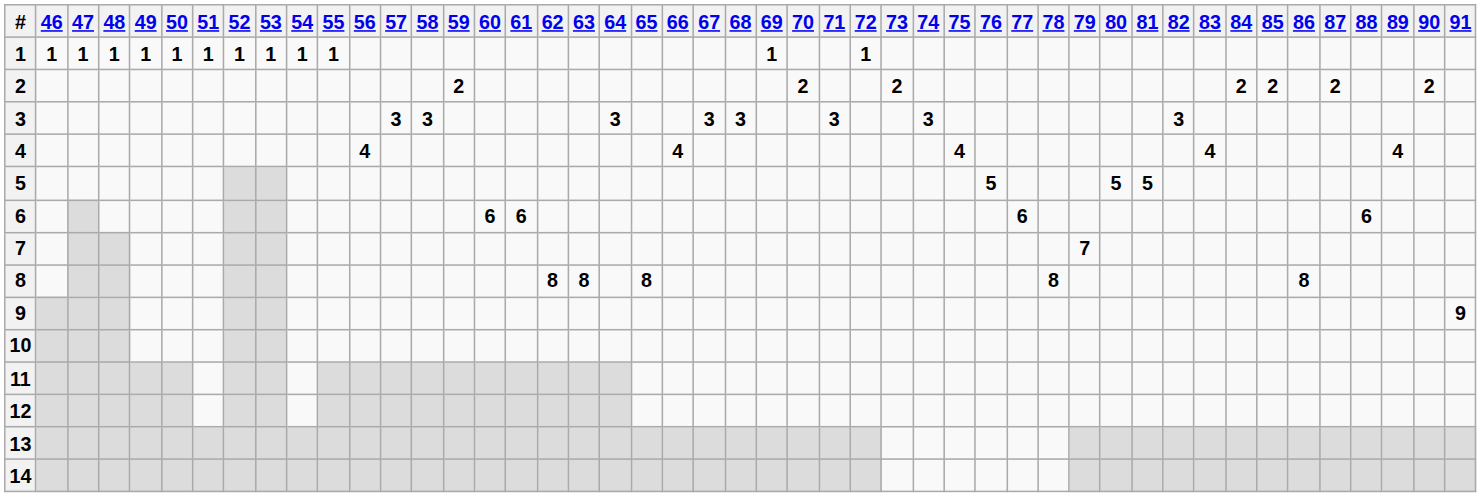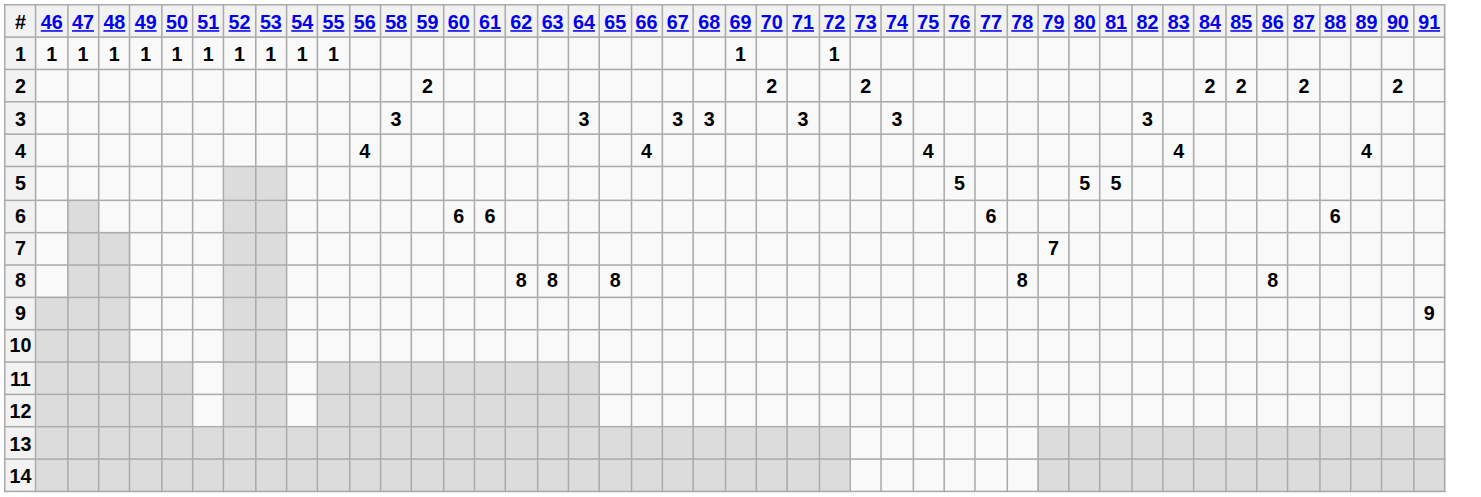- column: 57 | 3
